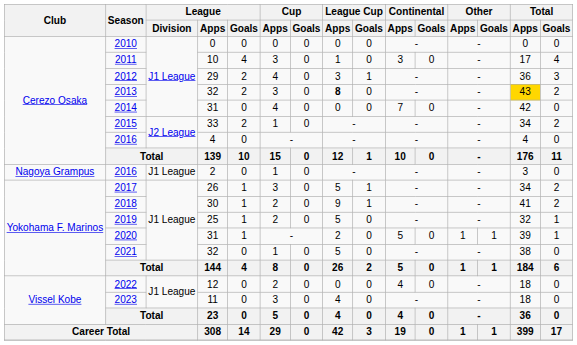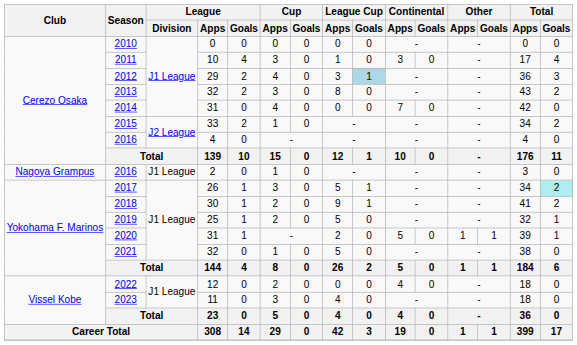2012 | League Cup / Goals: no background -> lightblue background
2013 | League Cup / Apps: bold -> normal
2013 | Total / Apps: gold background -> no background
2017 | Total / Goals: no background -> paleturquoise background
